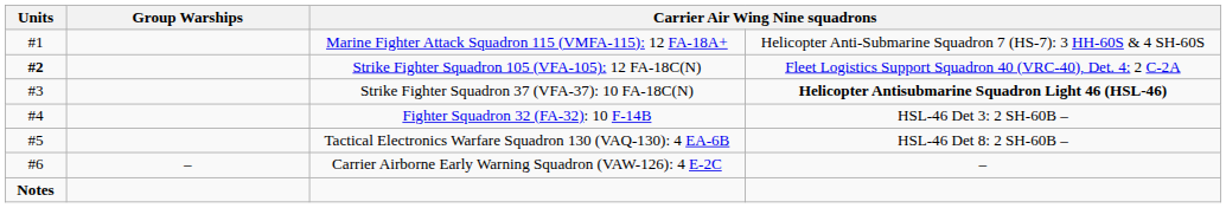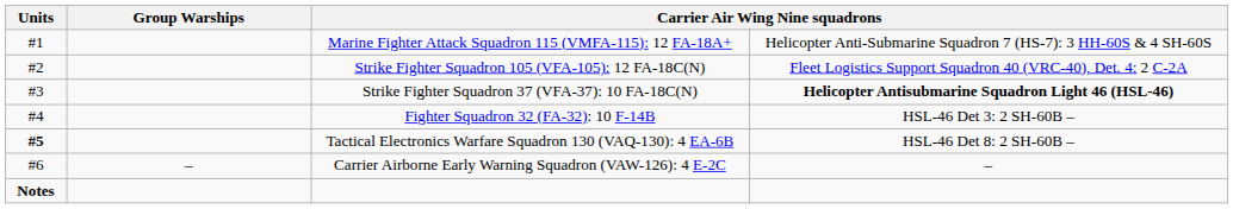Strike Fighter Squadron 105 (VFA-105): 12 FA-18C(N) | Units: bold -> normal
Tactical Electronics Warfare Squadron 130 (VAQ-130): 4 EA-6B | Units: normal -> bold
